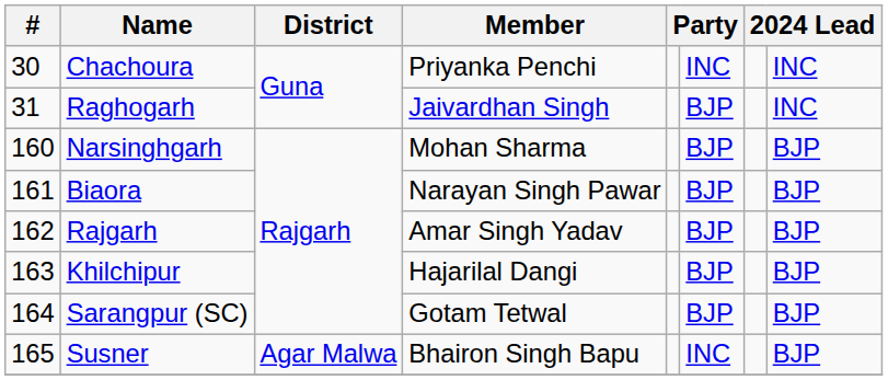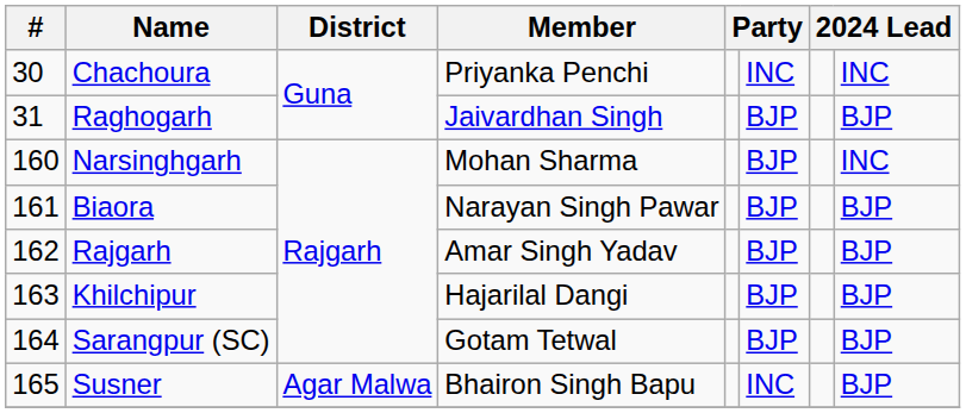Raghogarh | column 8: INC -> BJP
Narsinghgarh | column 8: BJP -> INC
